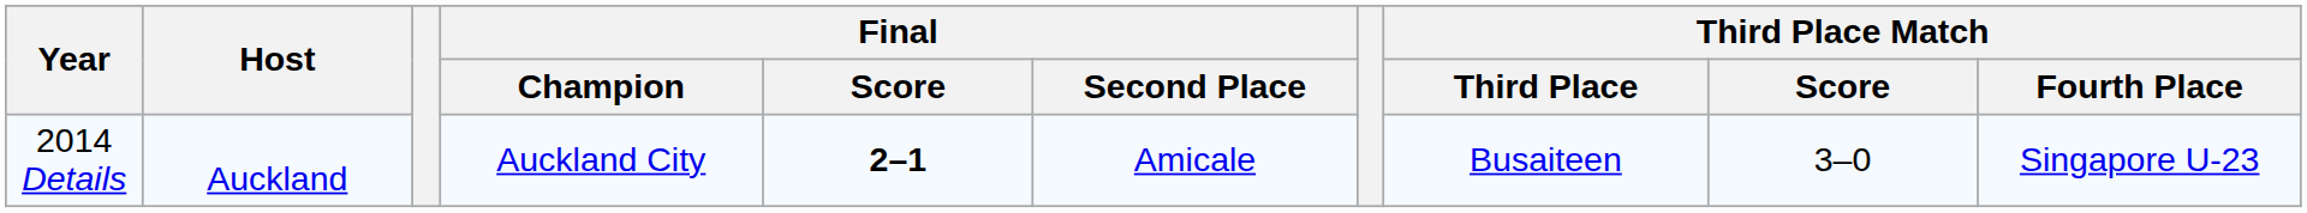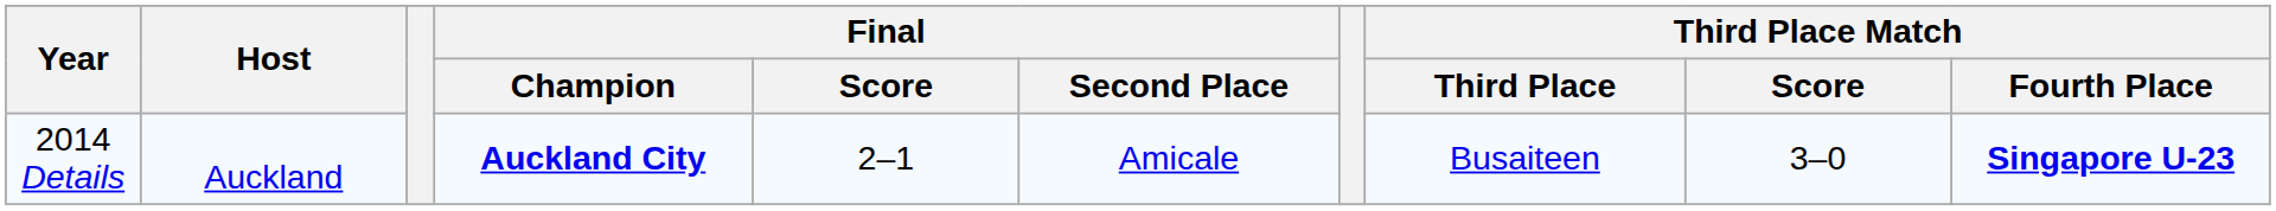2014 Details | Final / Champion: normal -> bold
2014 Details | Final / Score: bold -> normal
2014 Details | Third Place Match / Fourth Place: normal -> bold
